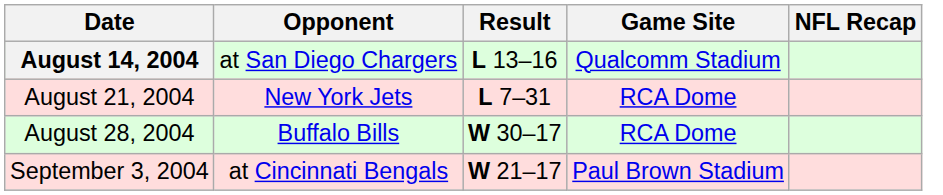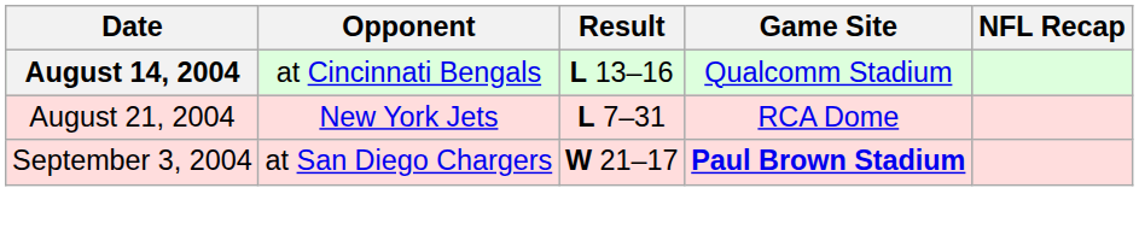August 14, 2004 | Opponent: at San Diego Chargers -> at Cincinnati Bengals
- row: August 28, 2004 | Buffalo Bills | W 30–17 | RCA Dome
September 3, 2004 | Opponent: at Cincinnati Bengals -> at San Diego Chargers
September 3, 2004 | Game Site: normal -> bold
